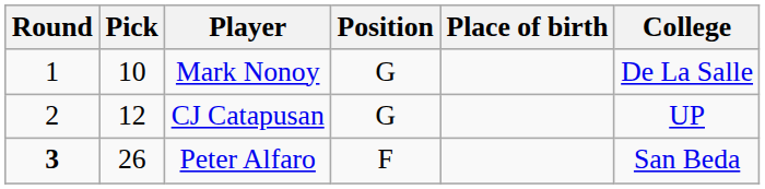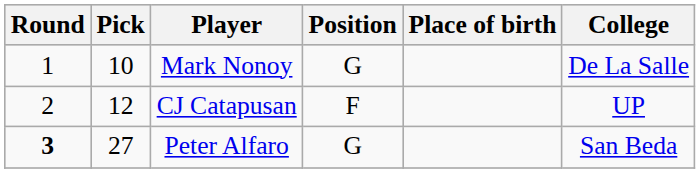CJ Catapusan | Position: G -> F
Peter Alfaro | Pick: 26 -> 27
Peter Alfaro | Position: F -> G
